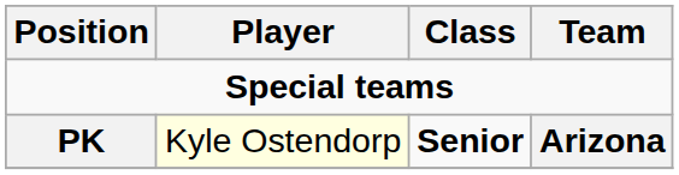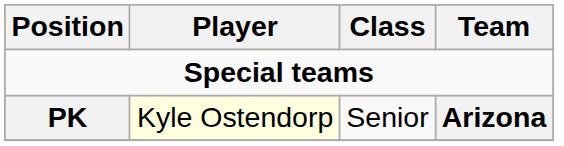PK | Class: bold -> normal
